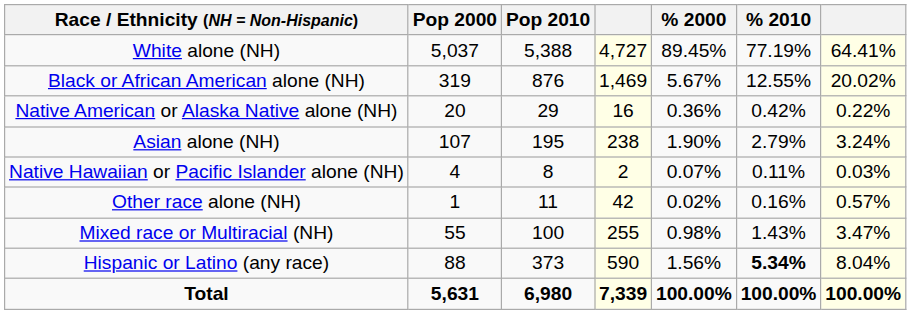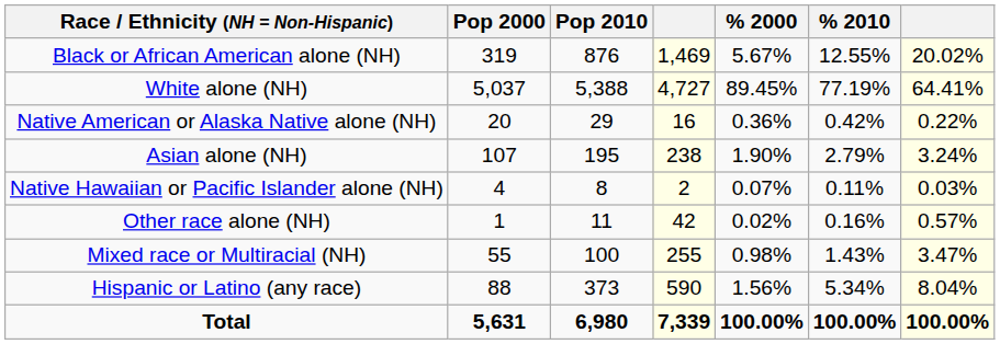rows swapped: White alone (NH) <-> Black or African American alone (NH)
Hispanic or Latino (any race) | % 2010: bold -> normal
